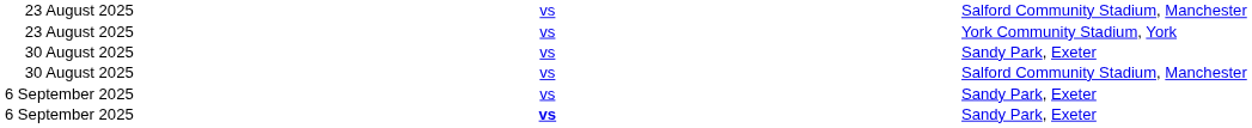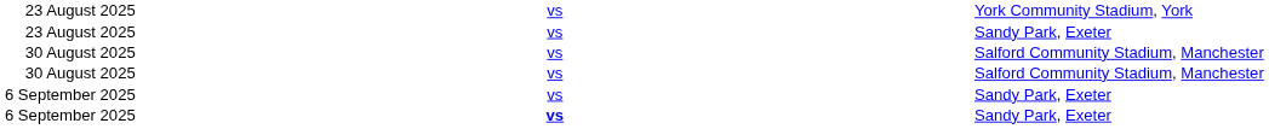row 1 | column 3: Salford Community Stadium, Manchester -> York Community Stadium, York
row 2 | column 3: York Community Stadium, York -> Sandy Park, Exeter
row 3 | column 3: Sandy Park, Exeter -> Salford Community Stadium, Manchester
